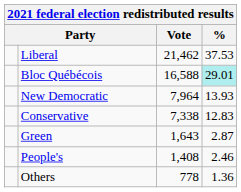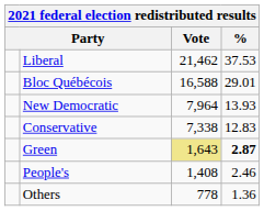Bloc Québécois | %: paleturquoise background -> no background
Green | Vote: no background -> khaki background
Green | %: normal -> bold
